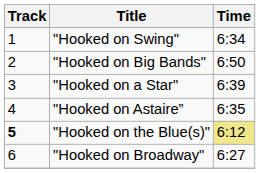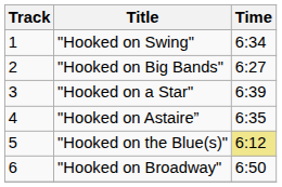"Hooked on Big Bands" | Time: 6:50 -> 6:27
"Hooked on the Blue(s)" | Track: bold -> normal
"Hooked on Broadway" | Time: 6:27 -> 6:50
